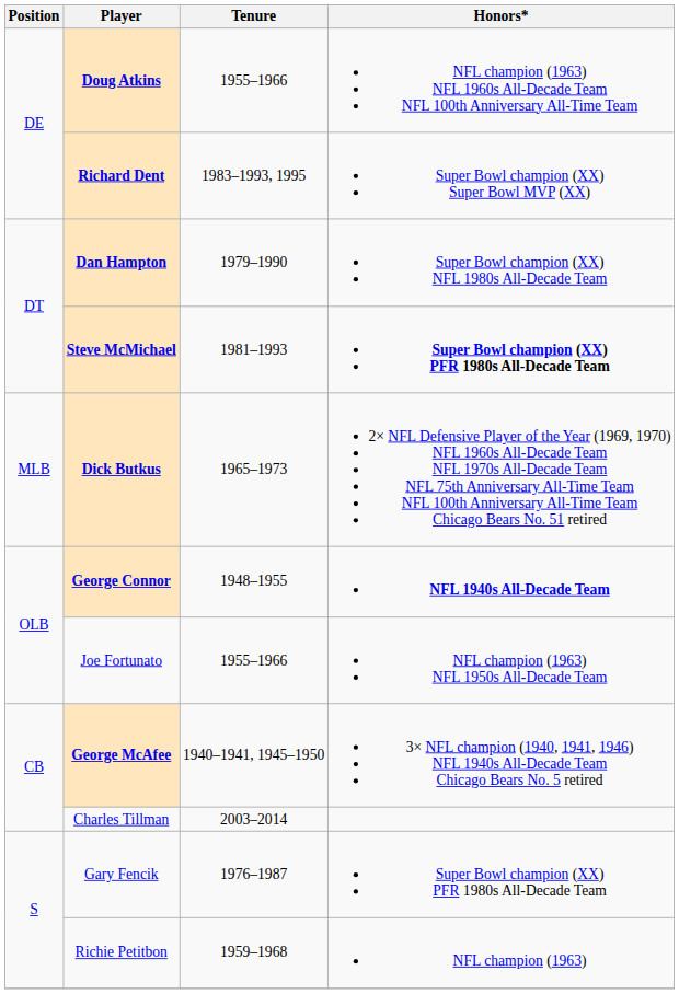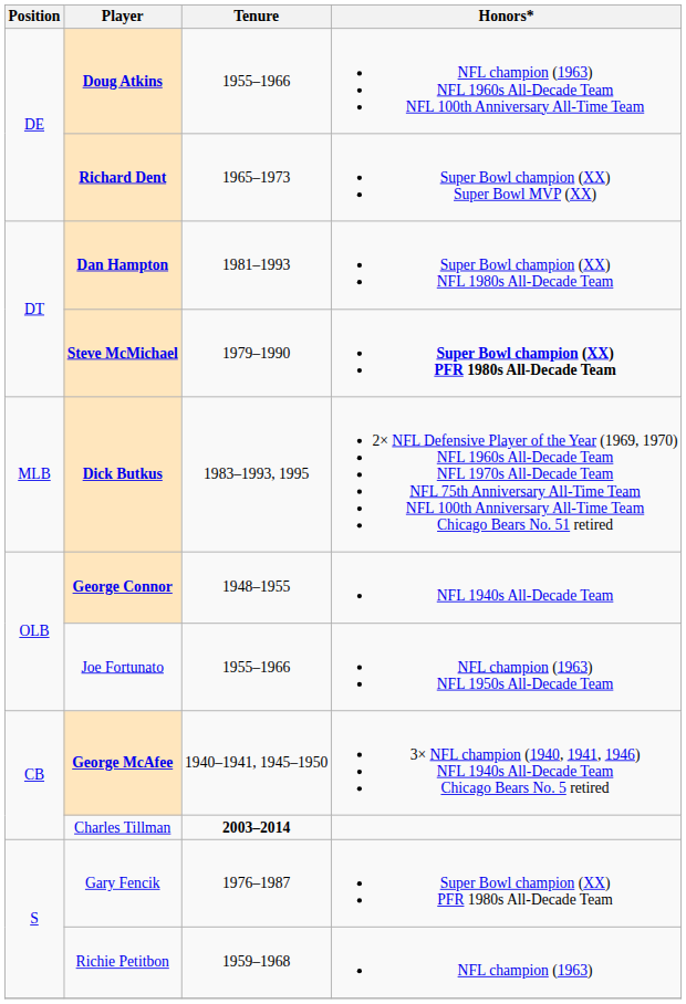Richard Dent | Tenure: 1983–1993, 1995 -> 1965–1973
Dan Hampton | Tenure: 1979–1990 -> 1981–1993
Steve McMichael | Tenure: 1981–1993 -> 1979–1990
Dick Butkus | Tenure: 1965–1973 -> 1983–1993, 1995
George Connor | Honors*: bold -> normal
Charles Tillman | Tenure: normal -> bold
